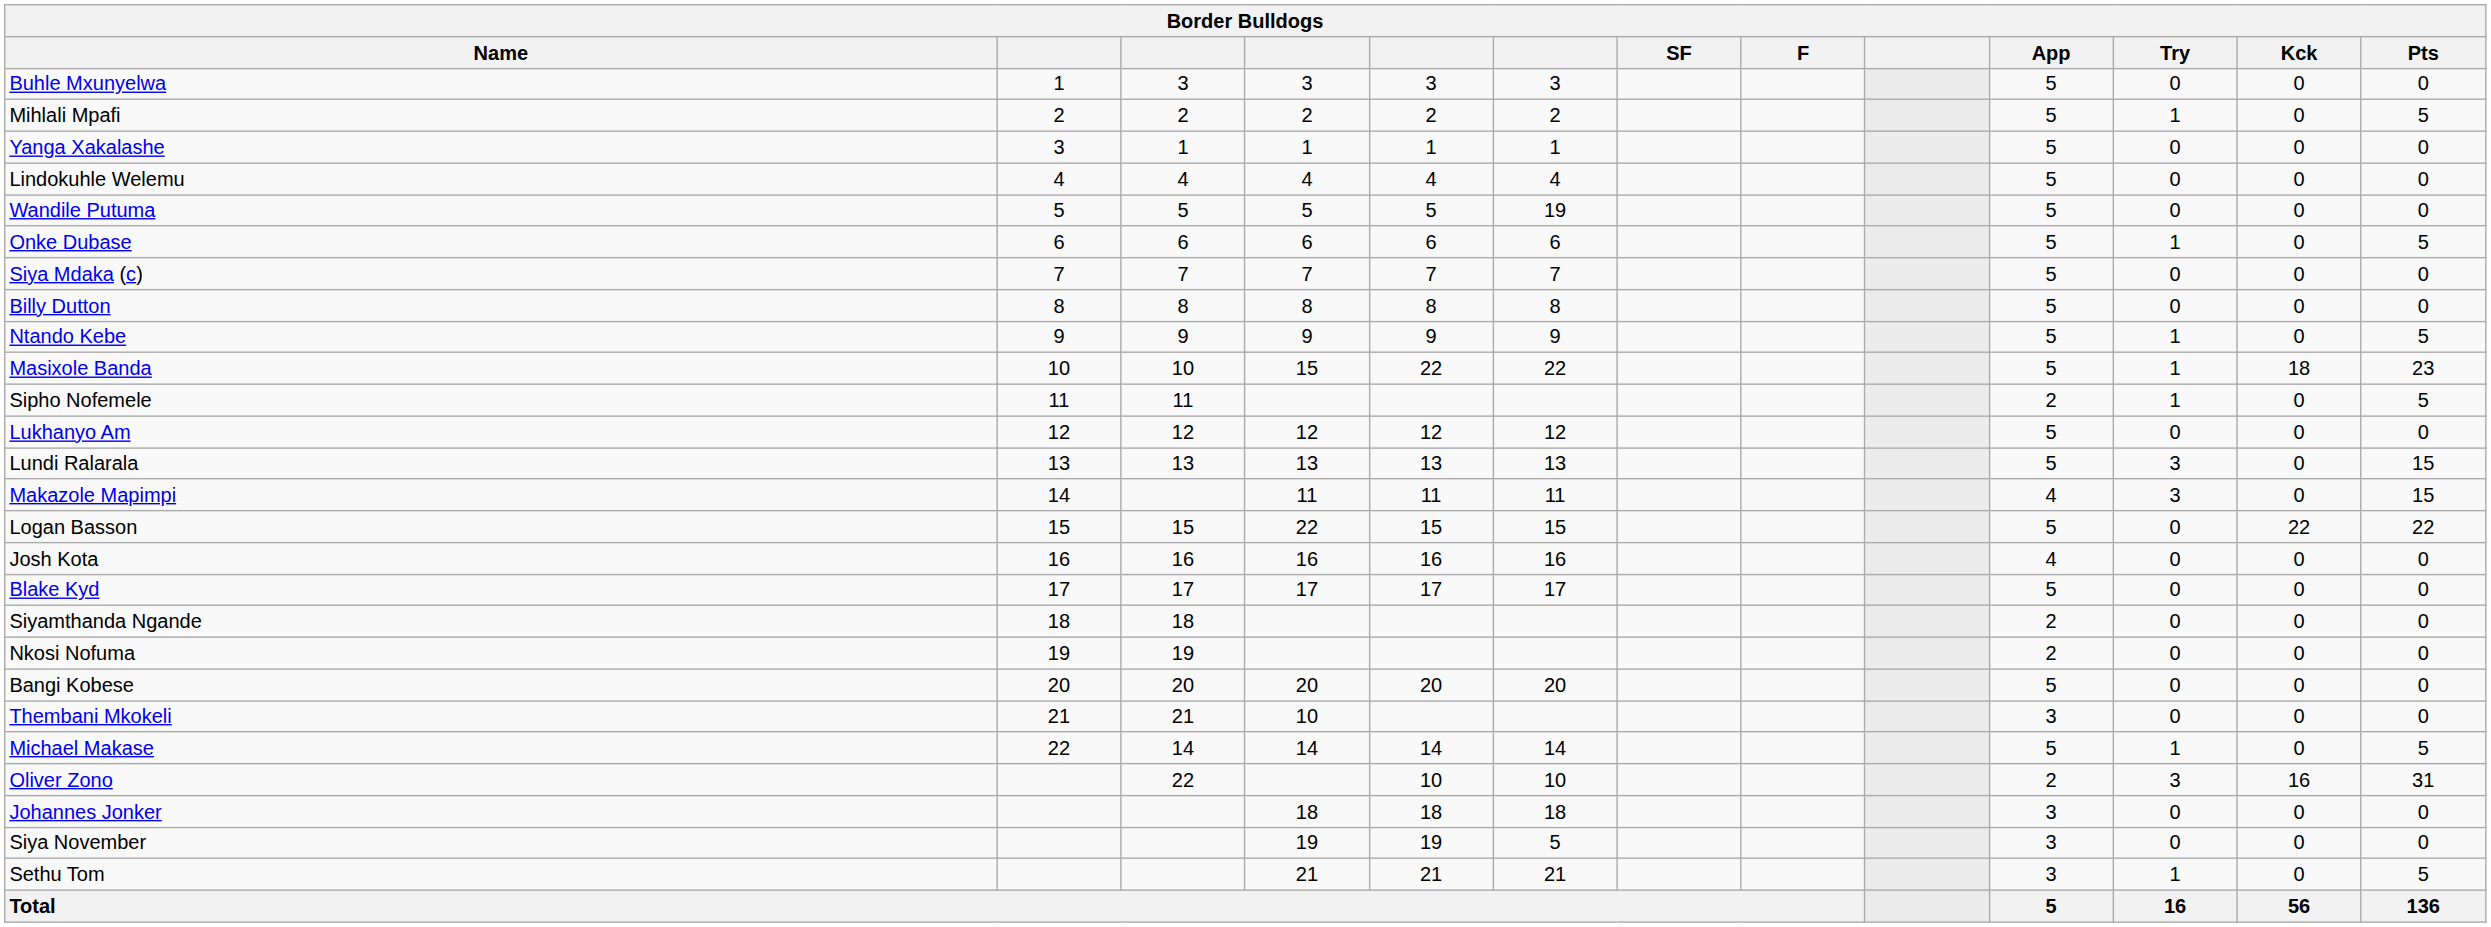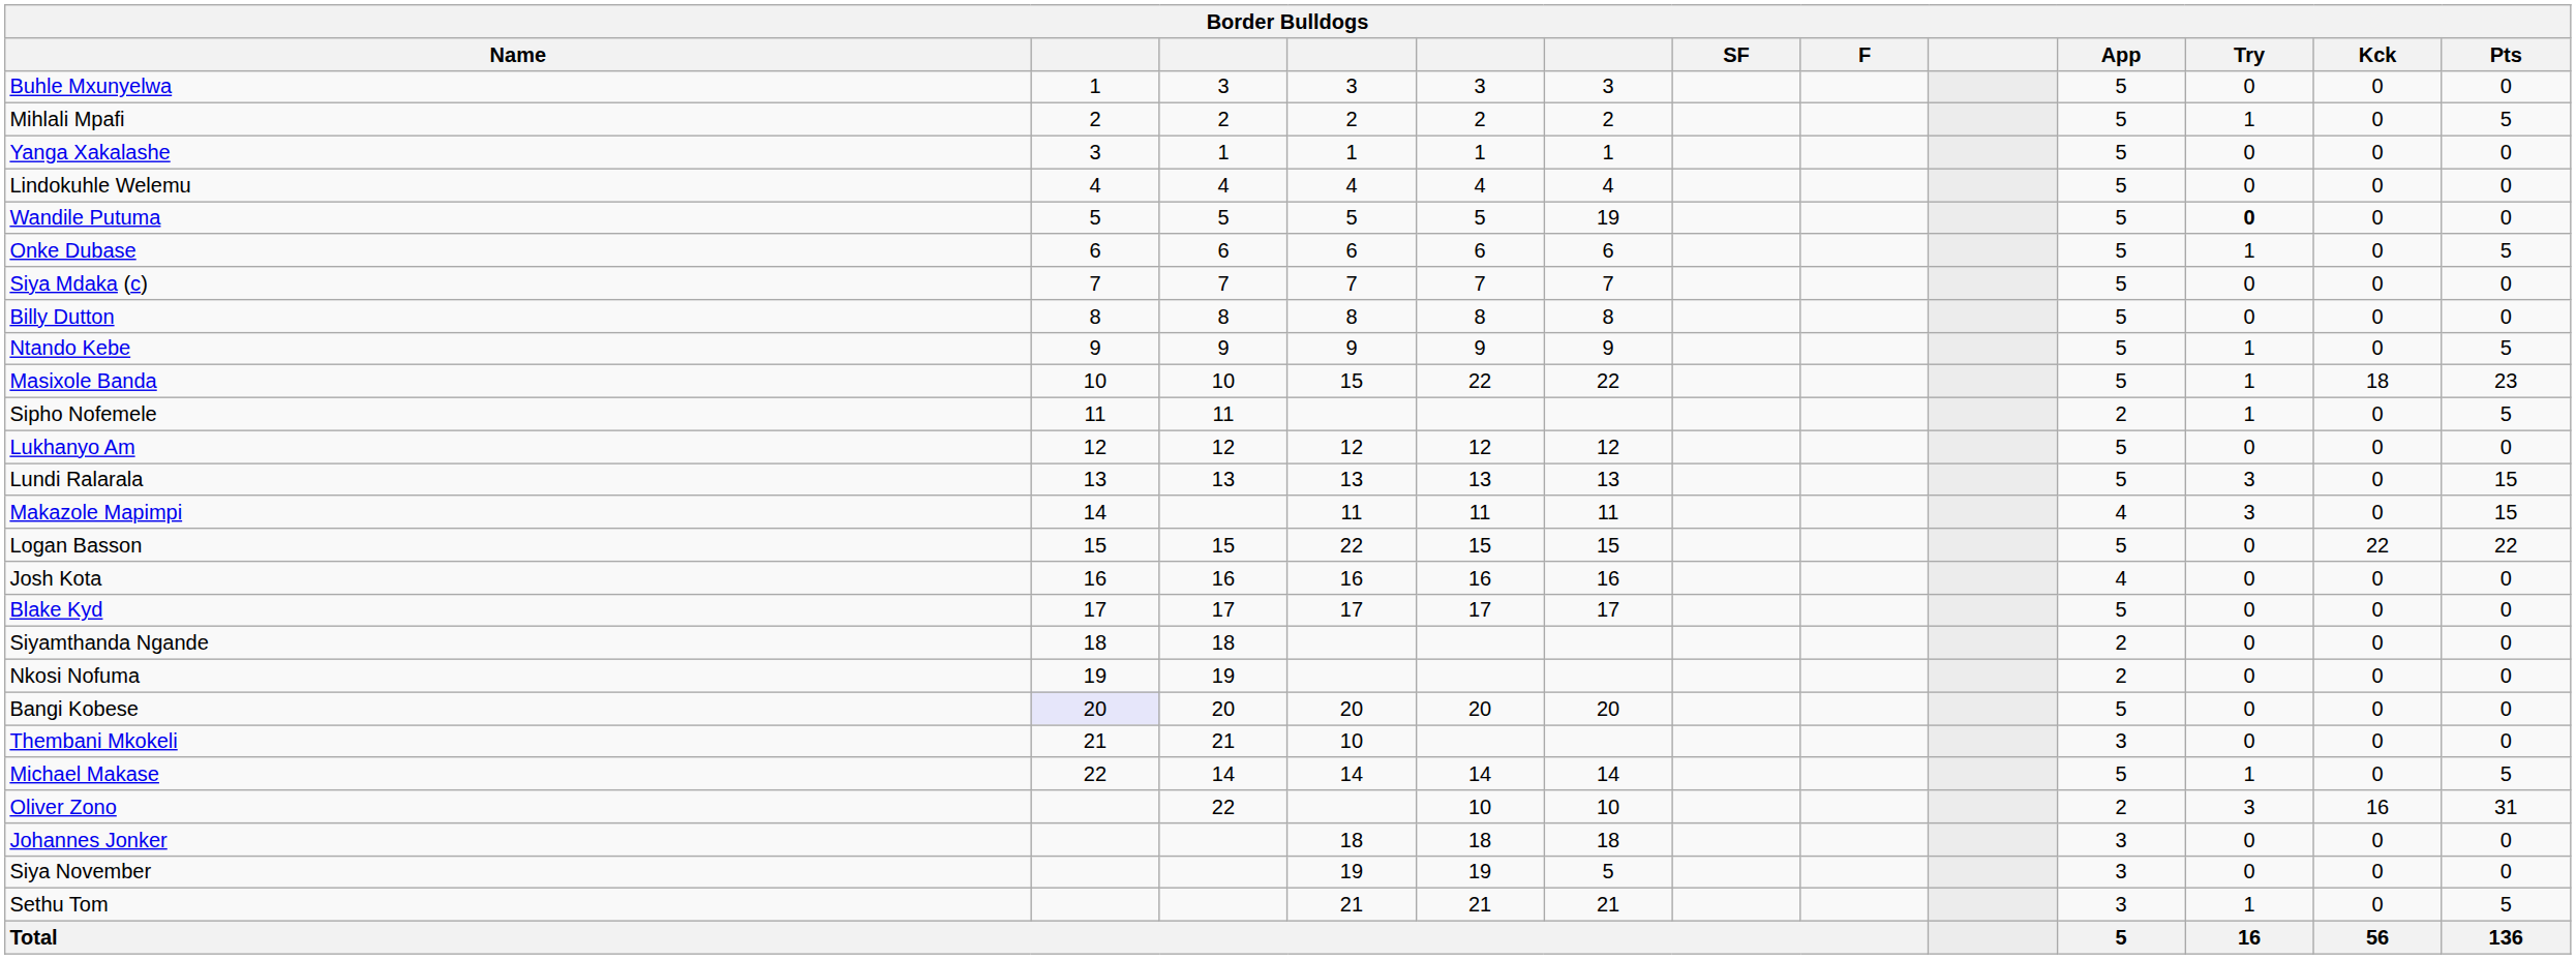Wandile Putuma | Try: normal -> bold
Bangi Kobese | column 2: no background -> lavender background
